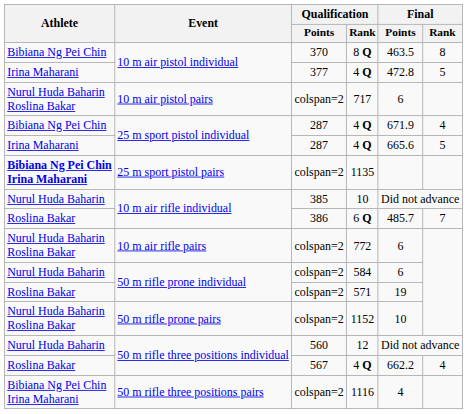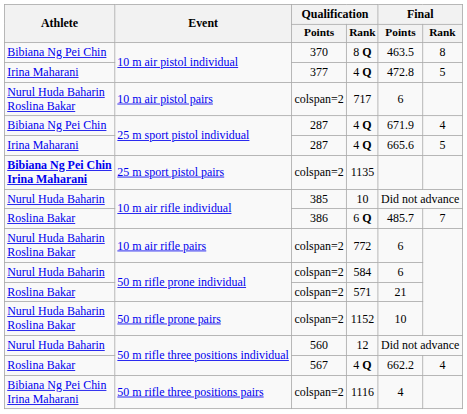571 | Final / Points: 19 -> 21
